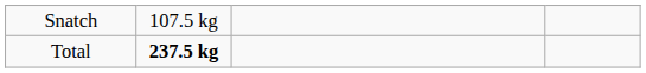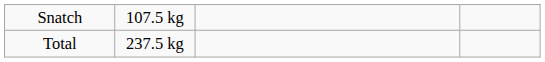row 2 | column 2: bold -> normal
